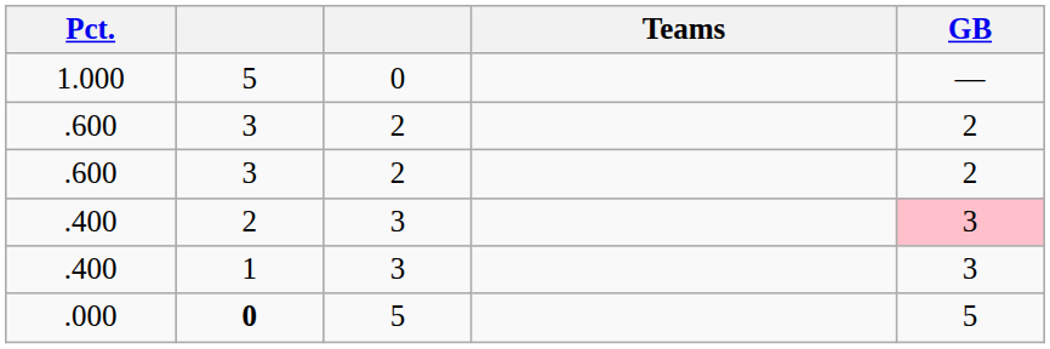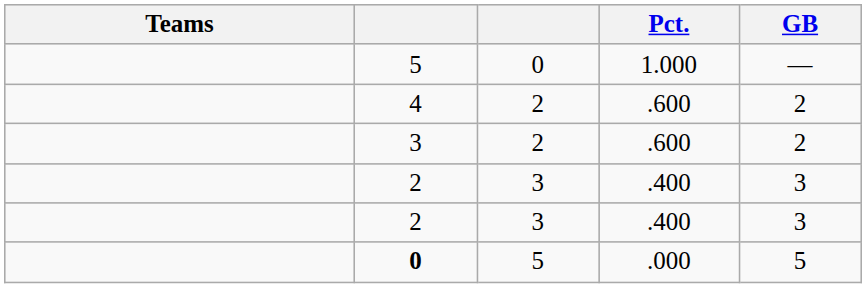columns swapped: Teams <-> Pct.
row 3 | column 2: 3 -> 4
row 5 | GB: pink background -> no background
row 6 | column 2: 1 -> 2
